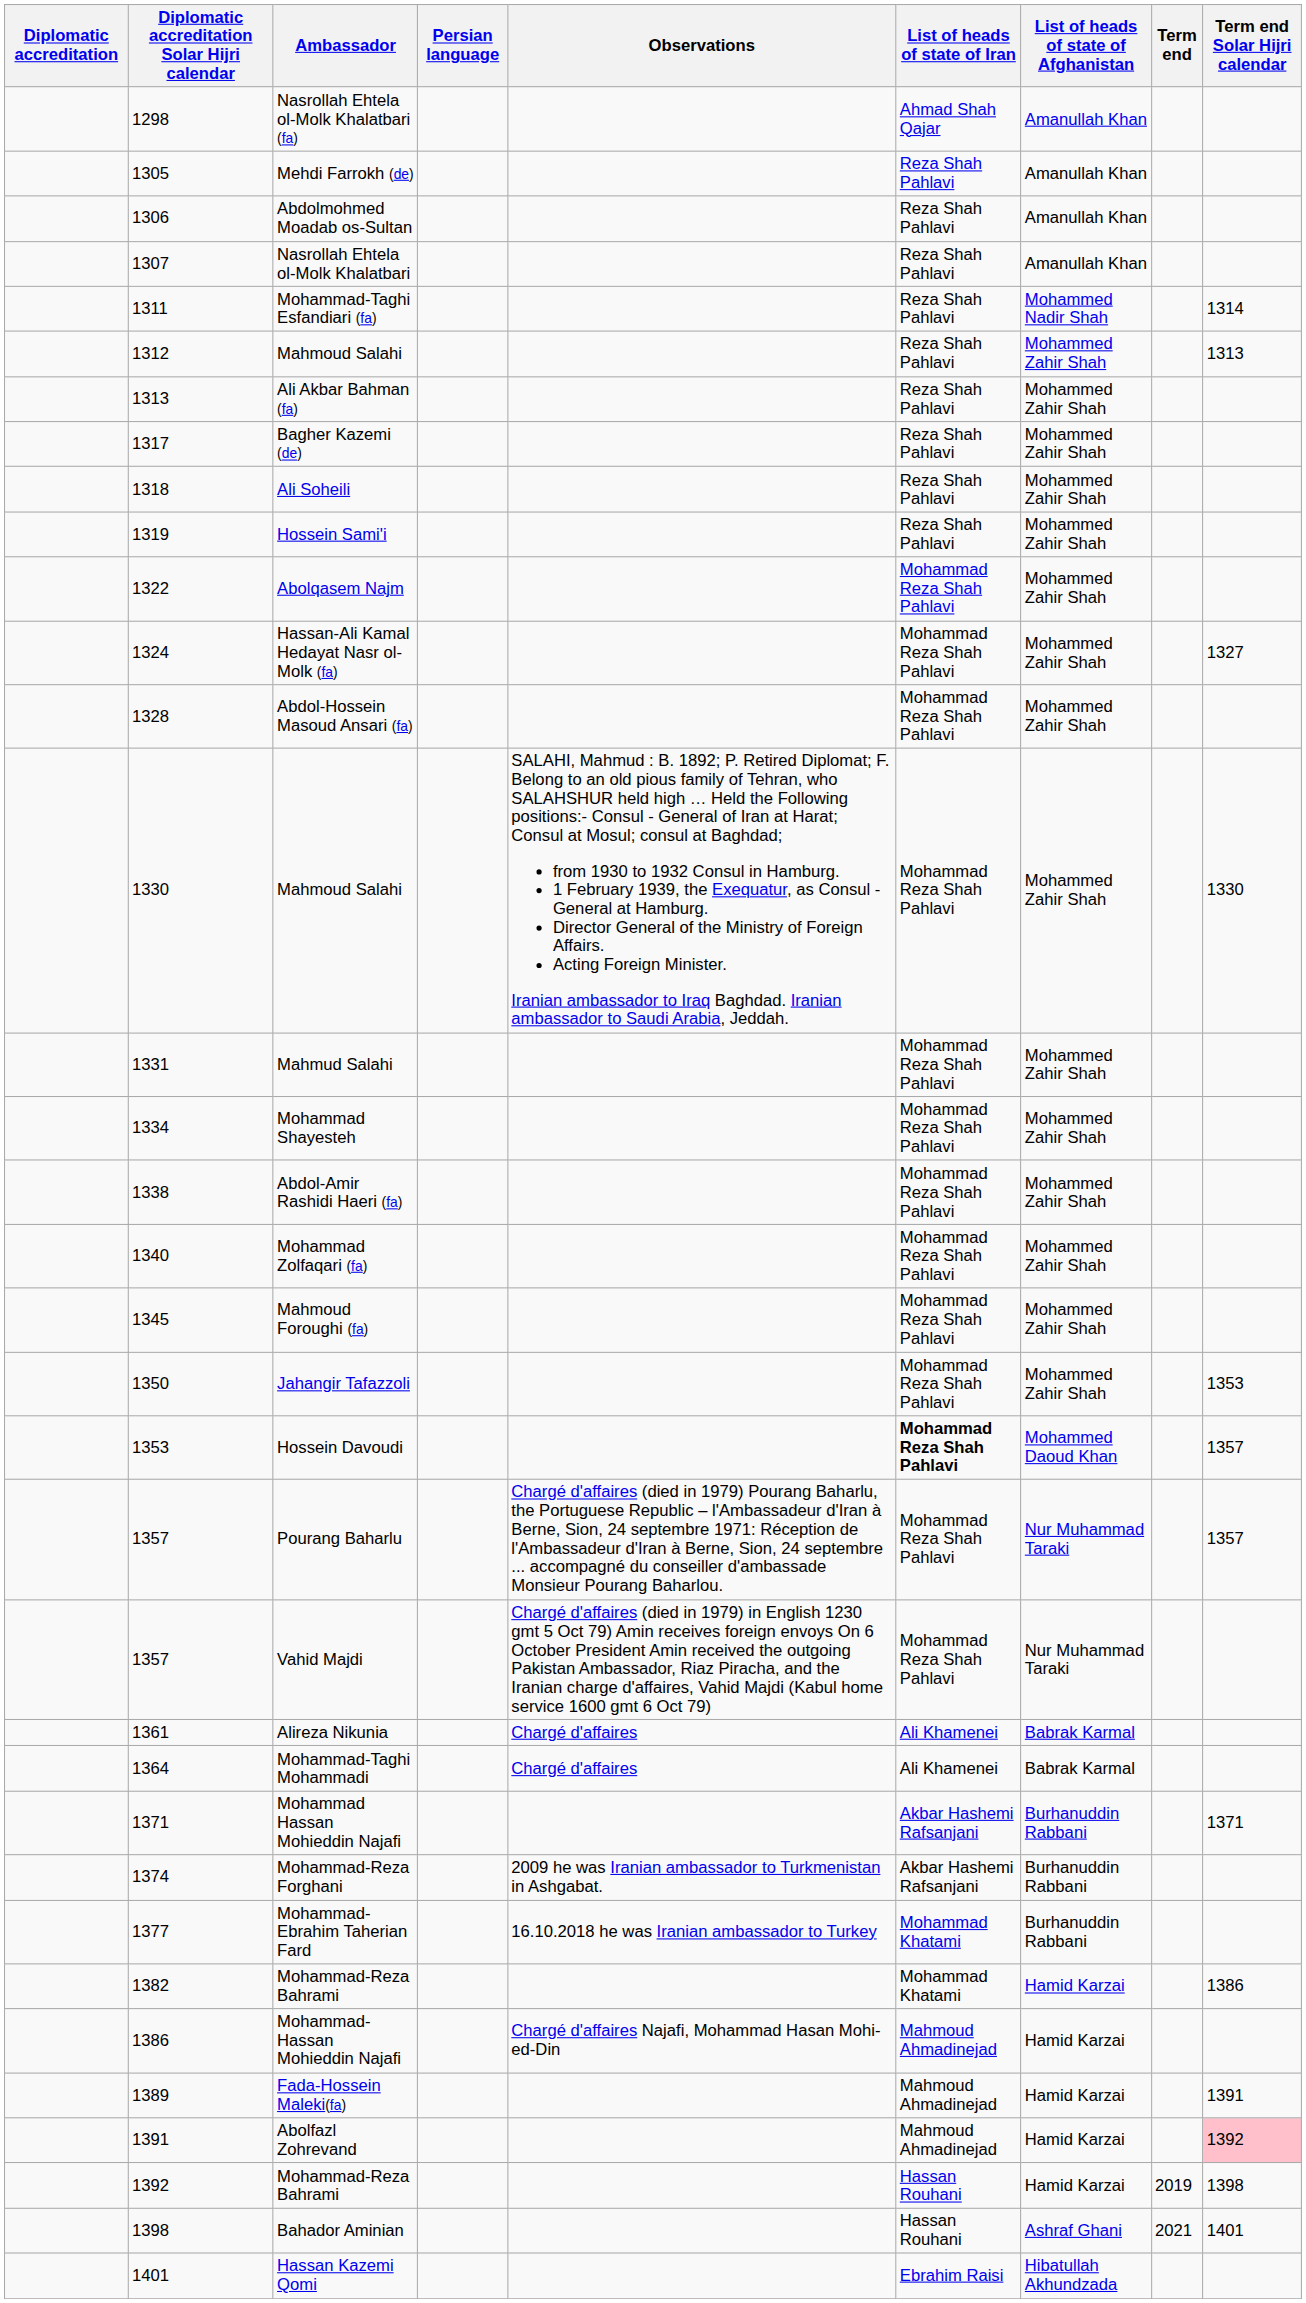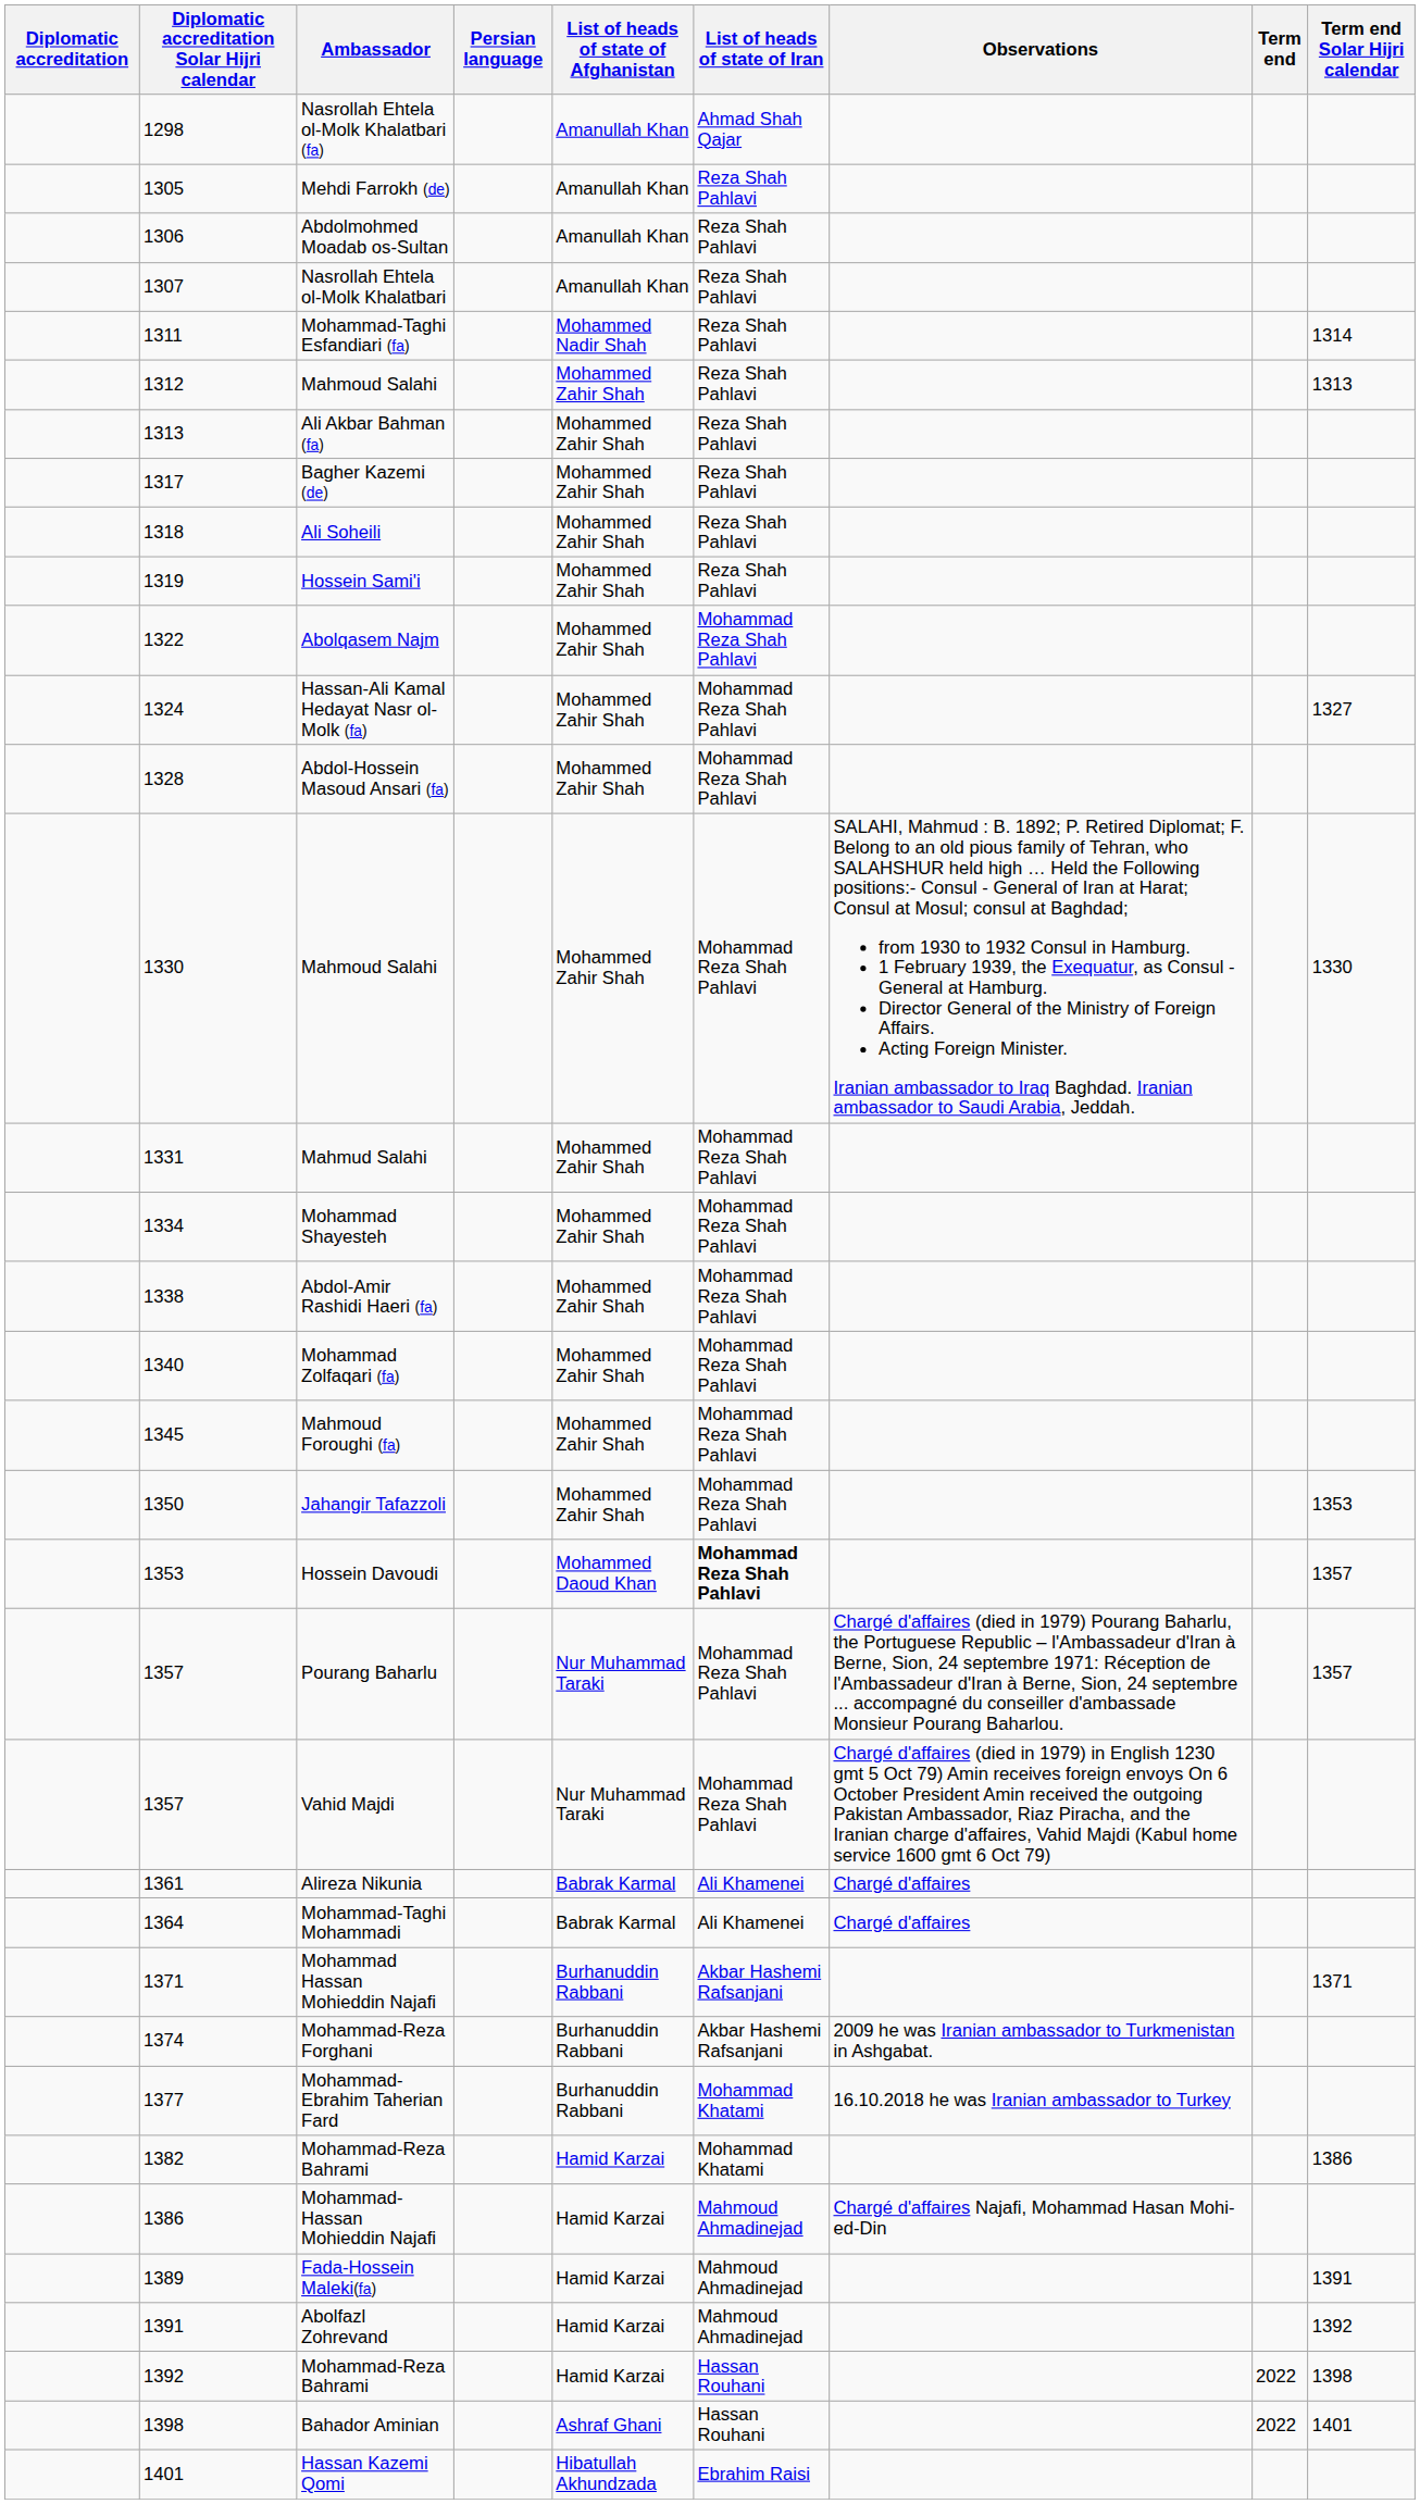columns swapped: Observations <-> List of heads of state of Afghanistan
Abolfazl Zohrevand | Term end Solar Hijri calendar: pink background -> no background
1392 / Mohammad-Reza Bahrami | Term end: 2019 -> 2022
Bahador Aminian | Term end: 2021 -> 2022
